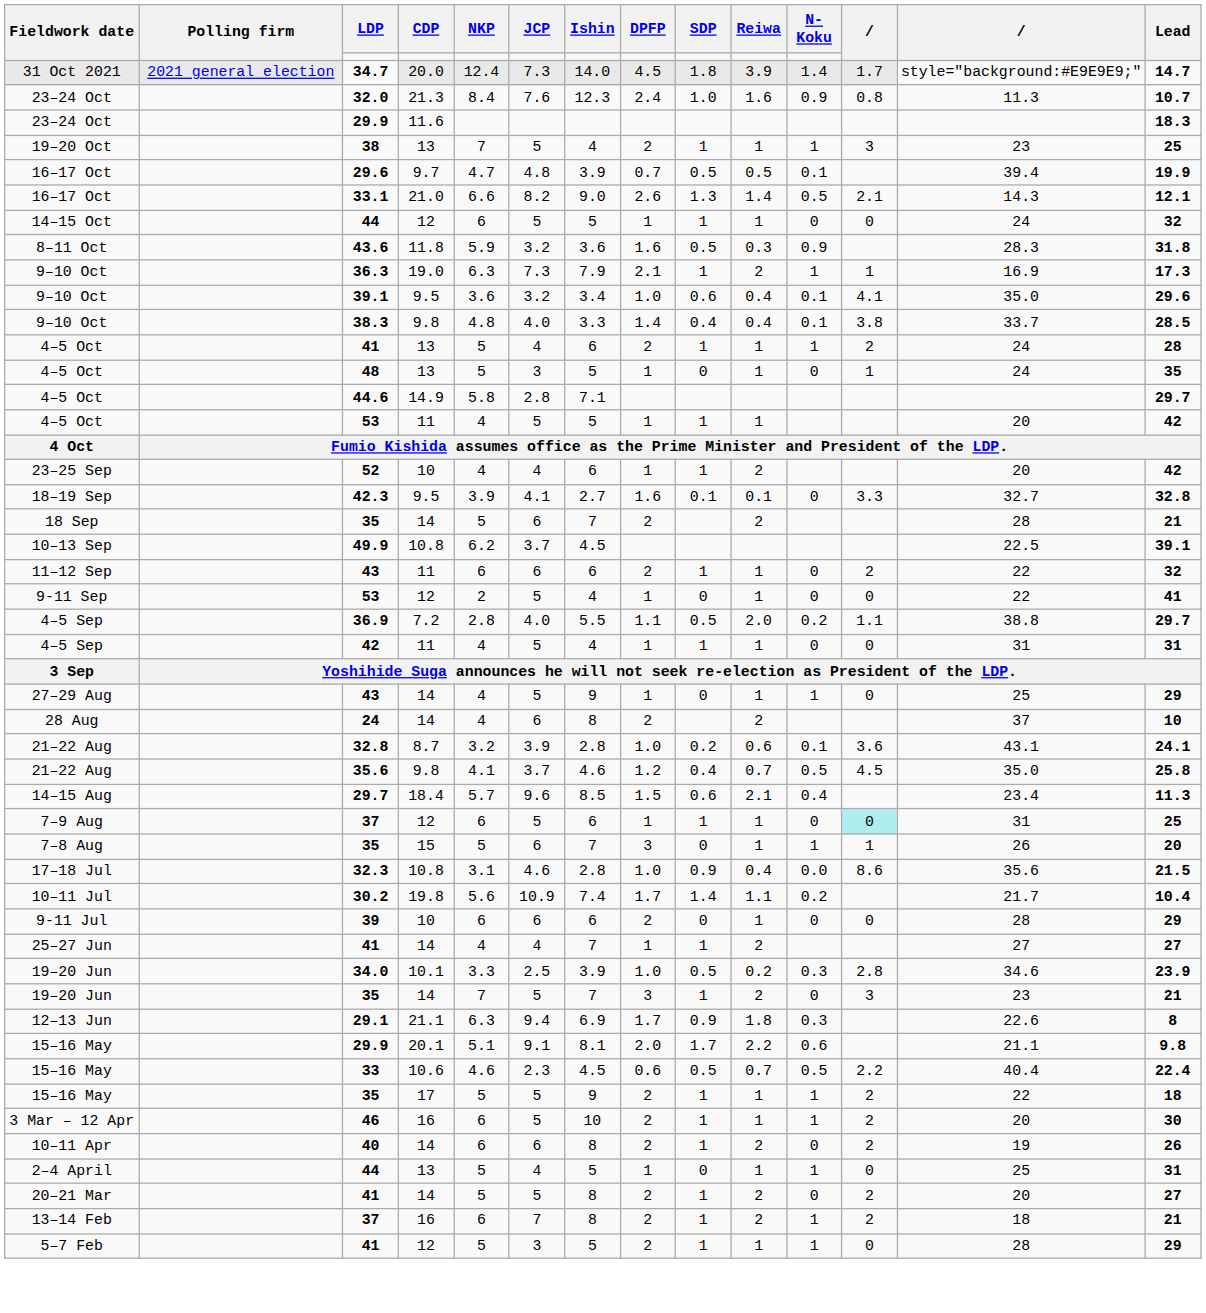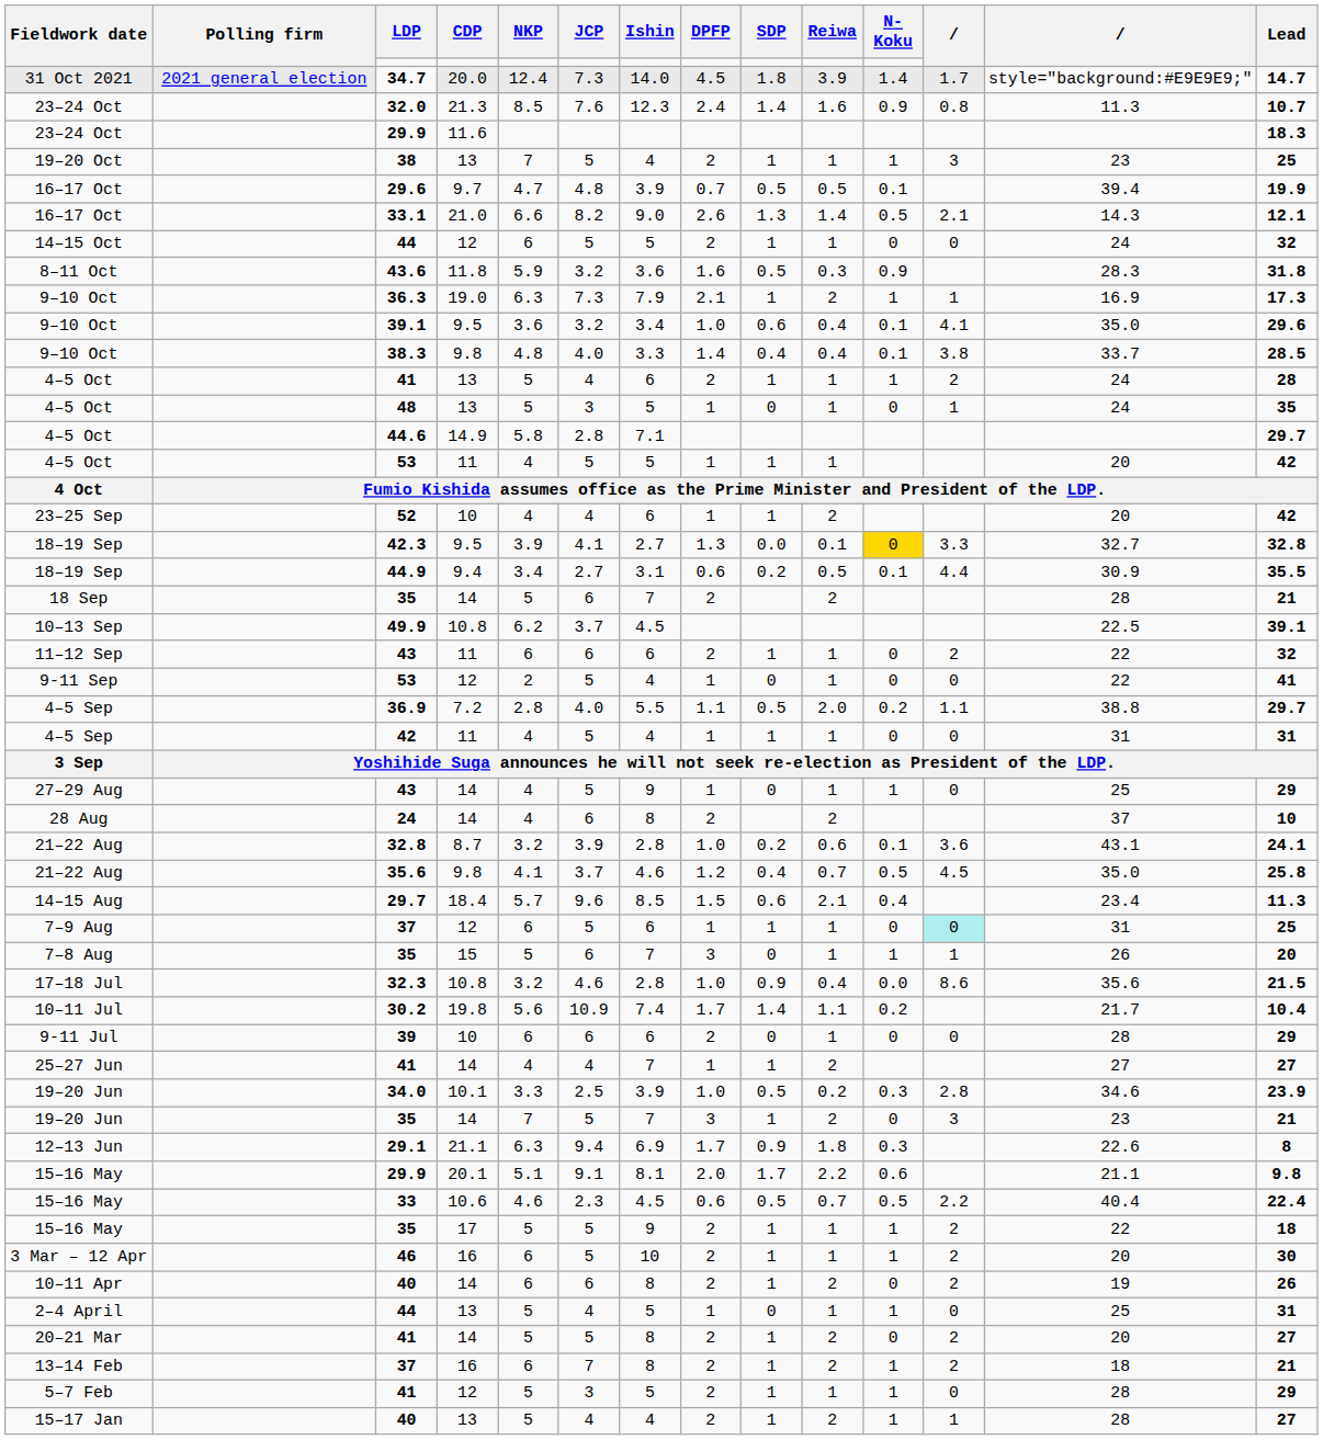32.0 | NKP: 8.4 -> 8.5
32.0 | SDP: 1.0 -> 1.4
14–15 Oct / 44 | DPFP: 1 -> 2
42.3 | DPFP: 1.6 -> 1.3
42.3 | SDP: 0.1 -> 0.0
42.3 | N-Koku: no background -> gold background
+ row: 18–19 Sep | 44.9 | 9.4 | 3.4 | 2.7 | 3.1 | 0.6 | 0.2 | 0.5 | 0.1 | 4.4 | 30.9 | 35.5
32.3 | NKP: 3.1 -> 3.2
+ row: 15–17 Jan | 40 | 13 | 5 | 4 | 4 | 2 | 1 | 2 | 1 | 1 | 28 | 27
